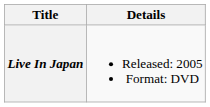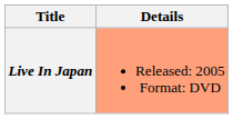Live In Japan | Details: no background -> lightsalmon background
